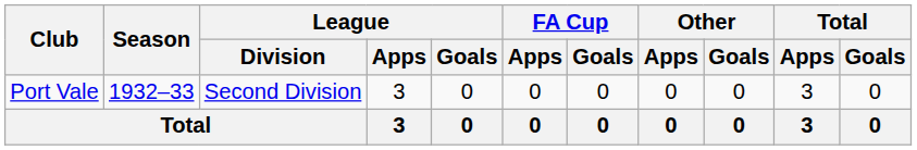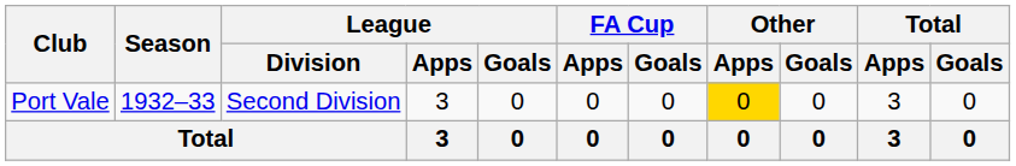Port Vale | Other / Apps: no background -> gold background
